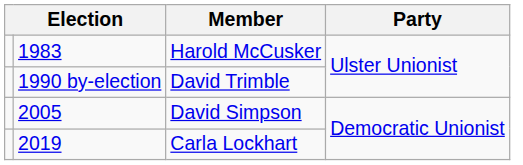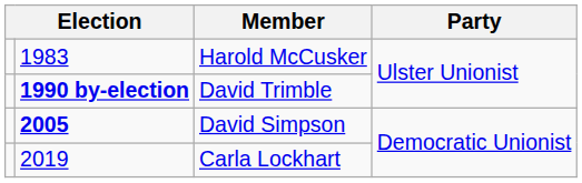David Trimble | column 2: normal -> bold
David Simpson | column 2: normal -> bold
